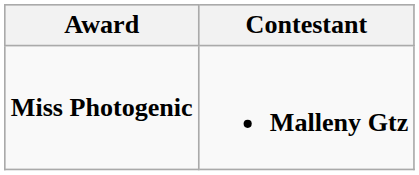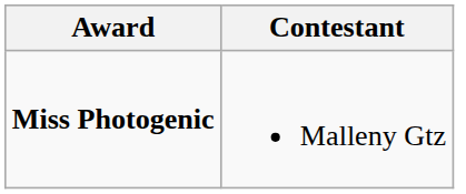Miss Photogenic | Contestant: bold -> normal
